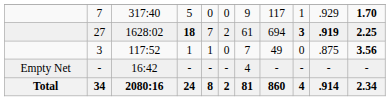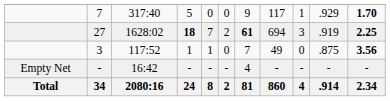27 | column 7: normal -> bold
27 | column 9: bold -> normal
27 | column 10: bold -> normal
